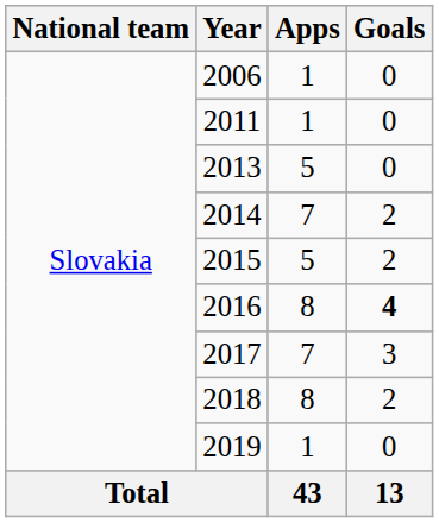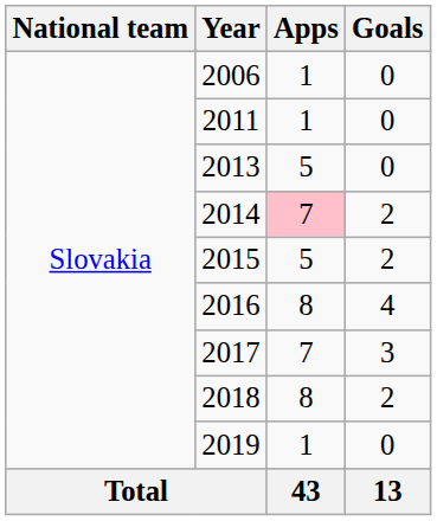2014 | Apps: no background -> pink background
2016 | Goals: bold -> normal
